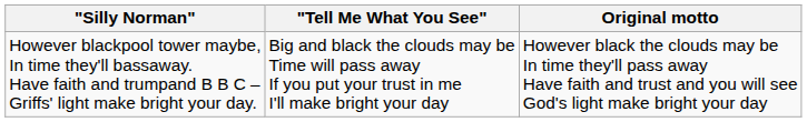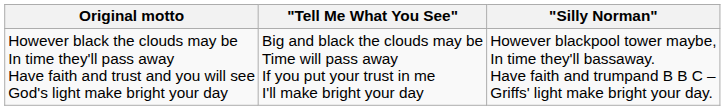columns swapped: Original motto <-> "Silly Norman"
